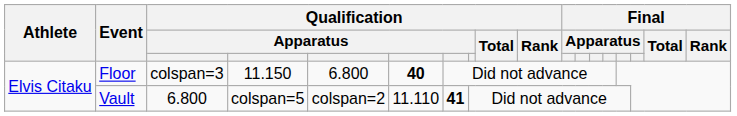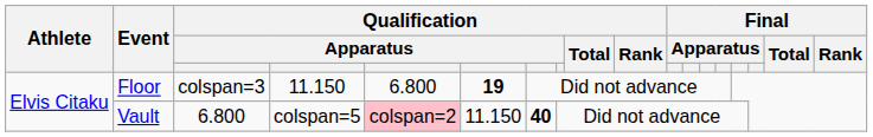Floor | column 6: 40 -> 19
Vault | column 5: no background -> pink background
Vault | column 6: 11.110 -> 11.150
Vault | column 7: 41 -> 40
